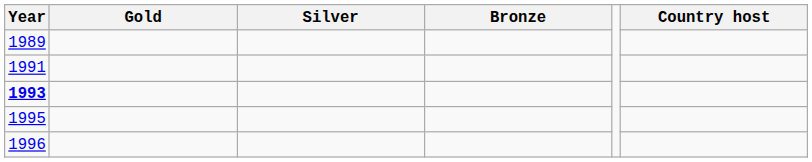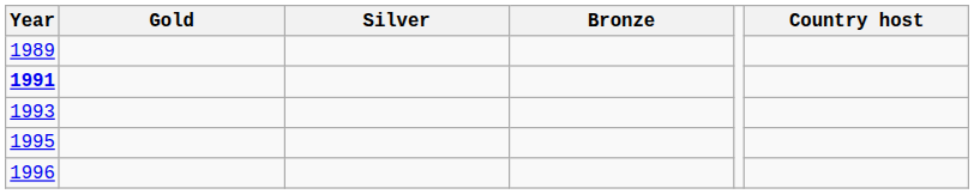1991 | Year: normal -> bold
1993 | Year: bold -> normal
